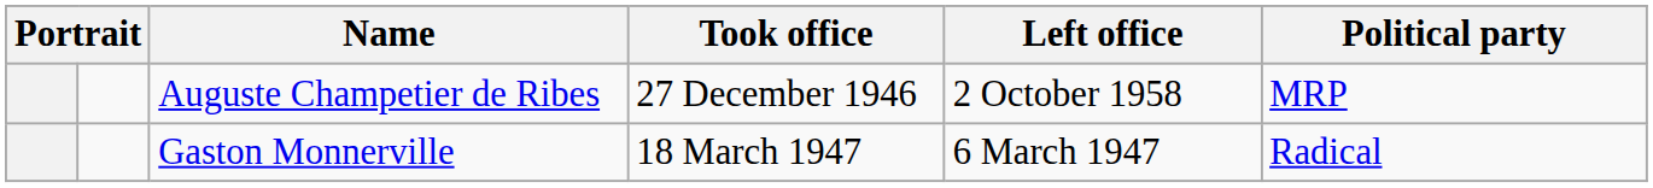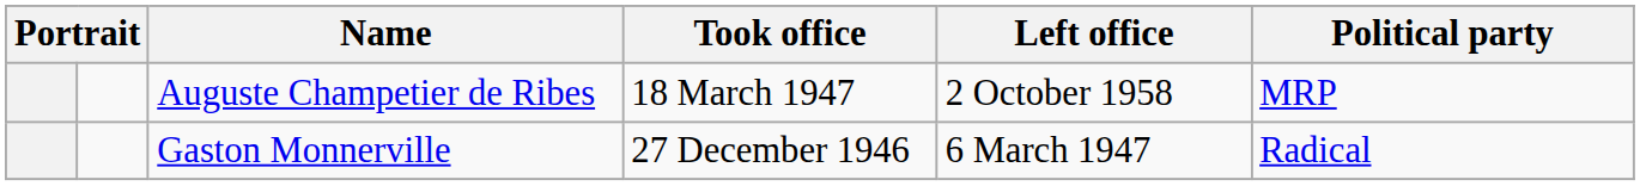Auguste Champetier de Ribes | Took office: 27 December 1946 -> 18 March 1947
Gaston Monnerville | Took office: 18 March 1947 -> 27 December 1946
